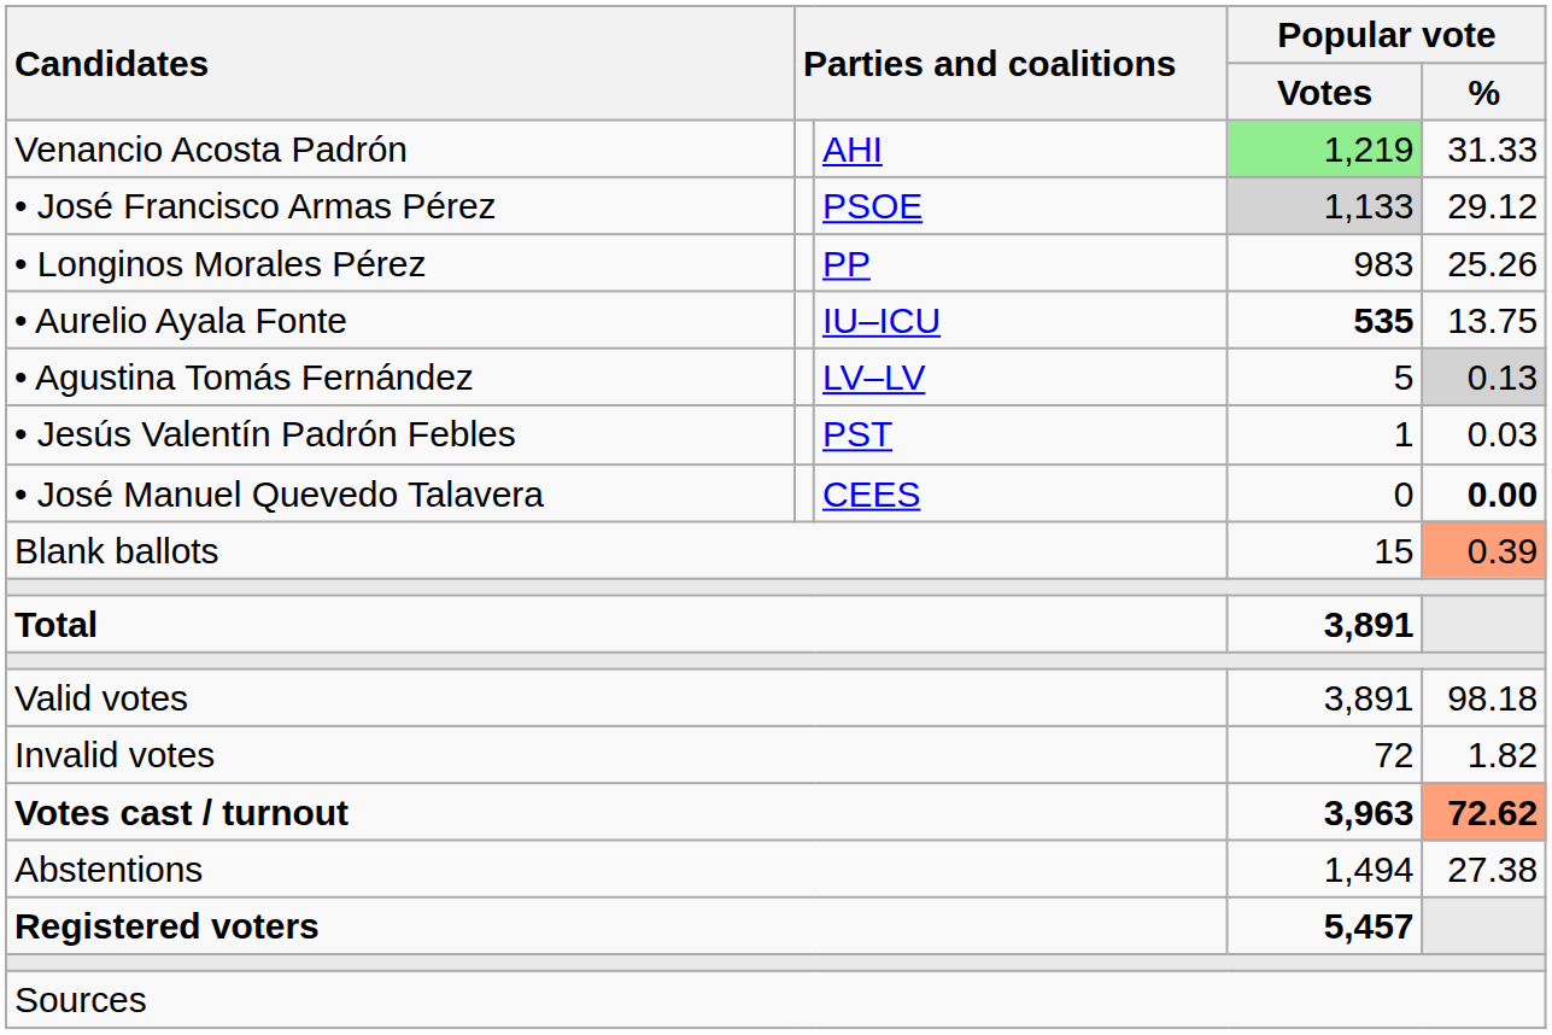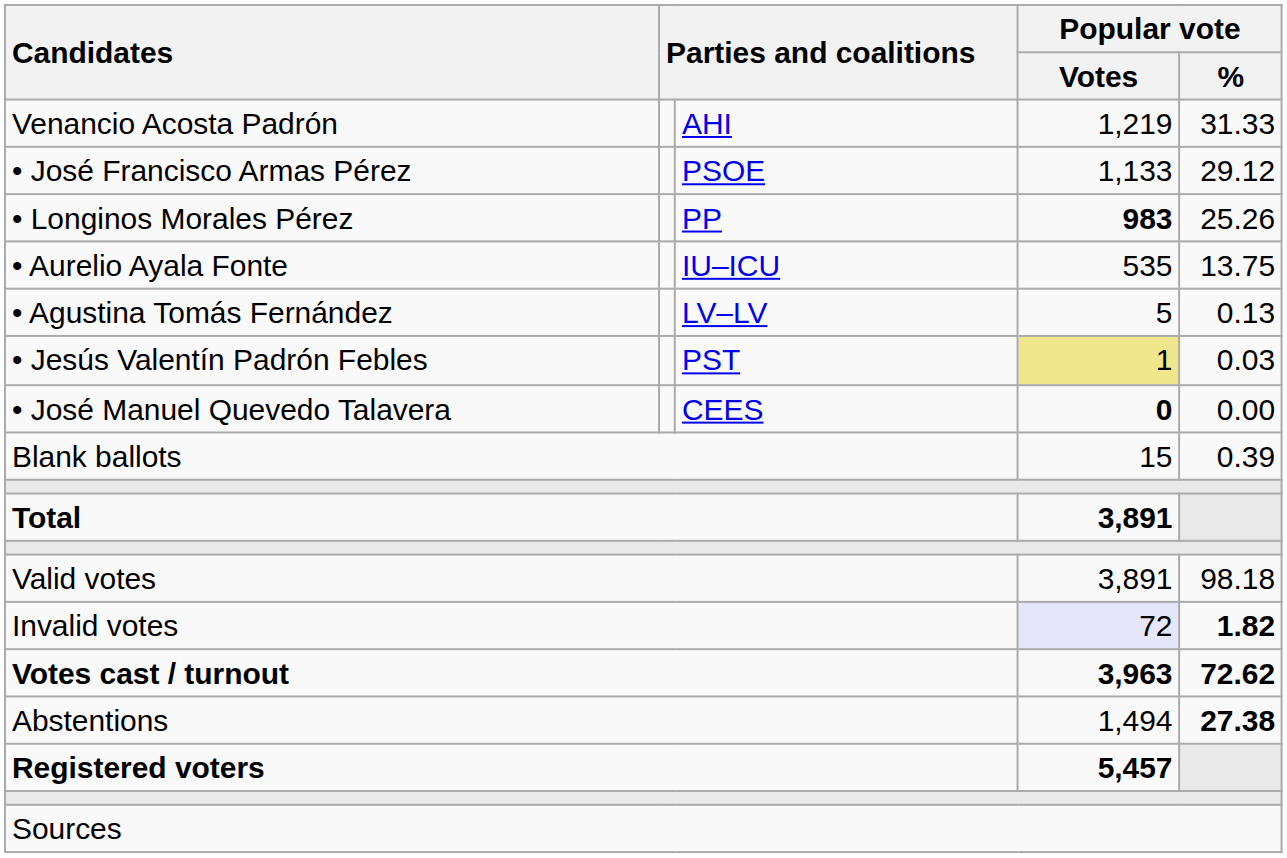Venancio Acosta Padrón | Popular vote / Votes: lightgreen background -> no background
• José Francisco Armas Pérez | Popular vote / Votes: lightgrey background -> no background
• Longinos Morales Pérez | Popular vote / Votes: normal -> bold
• Aurelio Ayala Fonte | Popular vote / Votes: bold -> normal
• Agustina Tomás Fernández | Popular vote / %: lightgrey background -> no background
• Jesús Valentín Padrón Febles | Popular vote / Votes: no background -> khaki background
• José Manuel Quevedo Talavera | Popular vote / Votes: normal -> bold
• José Manuel Quevedo Talavera | Popular vote / %: bold -> normal
Blank ballots | Popular vote / %: lightsalmon background -> no background
Invalid votes | Popular vote / Votes: no background -> lavender background
Invalid votes | Popular vote / %: normal -> bold
Votes cast / turnout | Popular vote / %: lightsalmon background -> no background
Abstentions | Popular vote / %: normal -> bold
